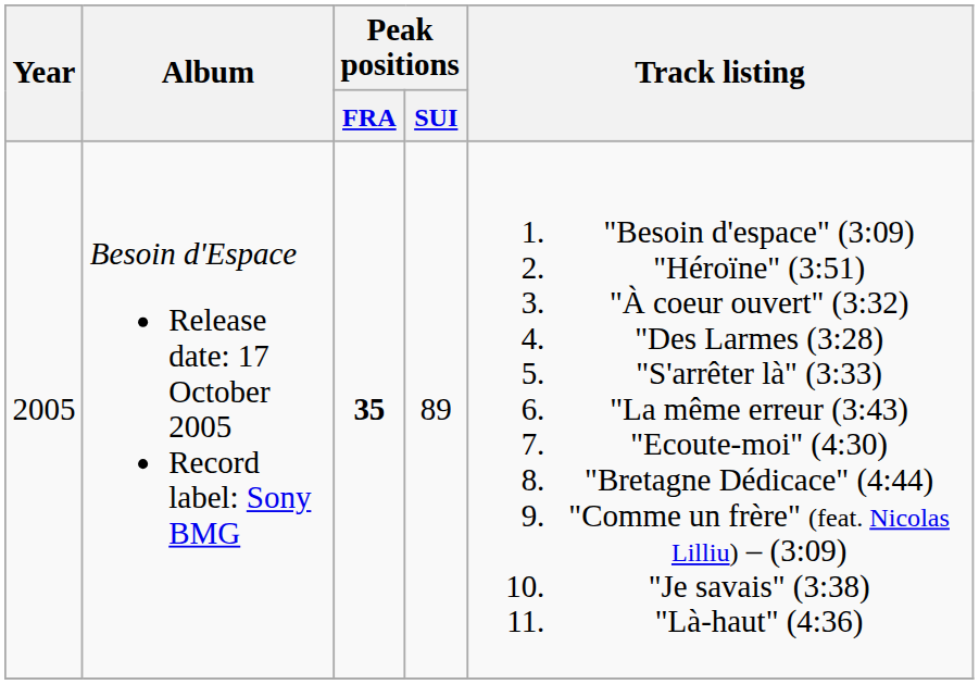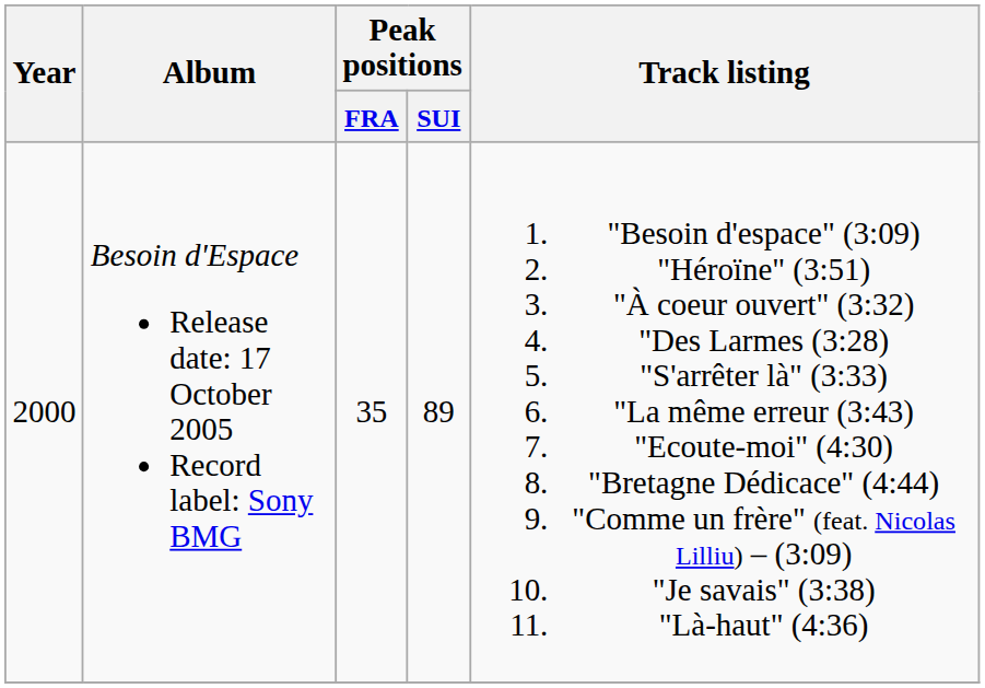row 3 | Year: 2005 -> 2000
row 3 | Peak positions / FRA: bold -> normal
